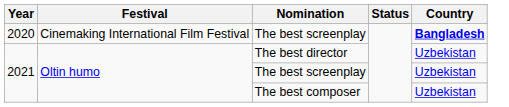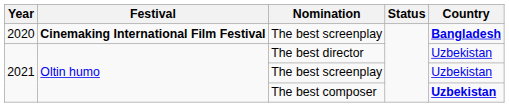2020 / The best screenplay | Festival: normal -> bold
The best composer | Country: normal -> bold
